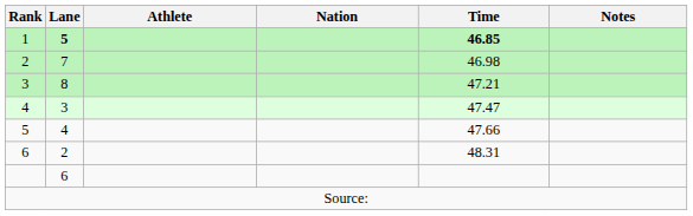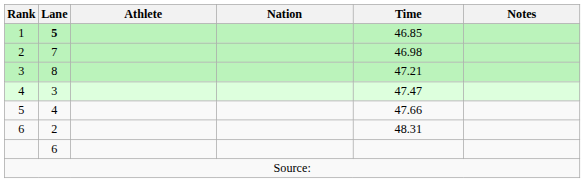1 | Time: bold -> normal
